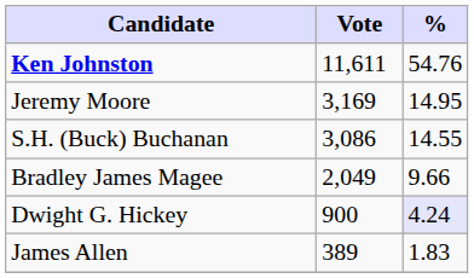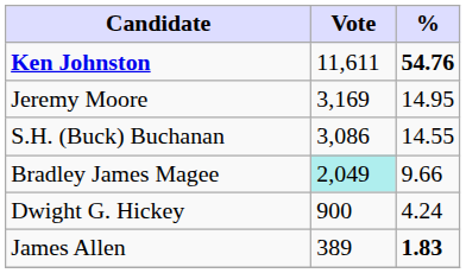Ken Johnston | %: normal -> bold
Bradley James Magee | Vote: no background -> paleturquoise background
Dwight G. Hickey | %: lavender background -> no background
James Allen | %: normal -> bold
